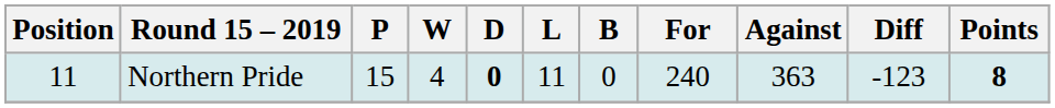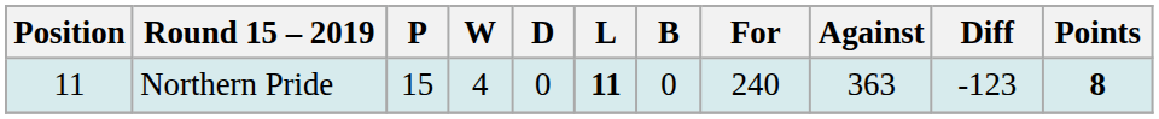Northern Pride | D: bold -> normal
Northern Pride | L: normal -> bold
